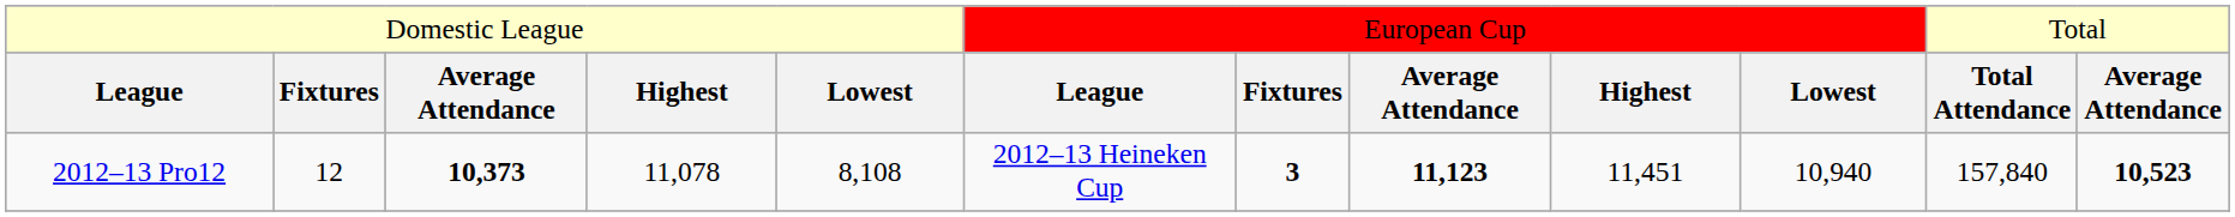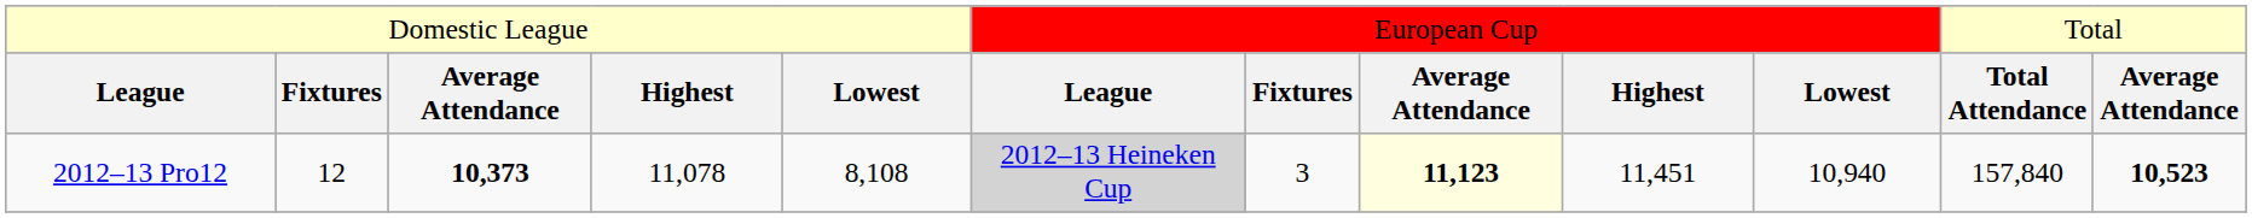2012–13 Pro12 | column 6: no background -> lightgrey background
2012–13 Pro12 | column 7: bold -> normal
2012–13 Pro12 | column 8: no background -> lightyellow background
